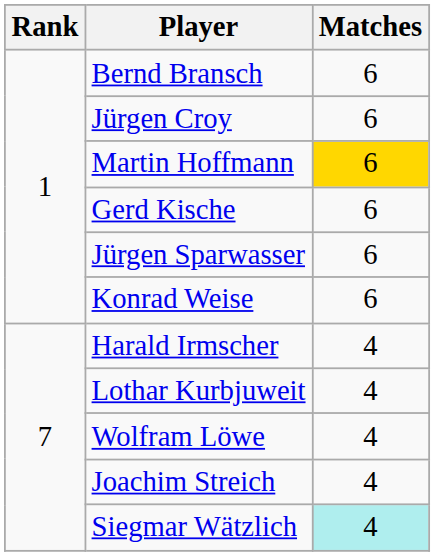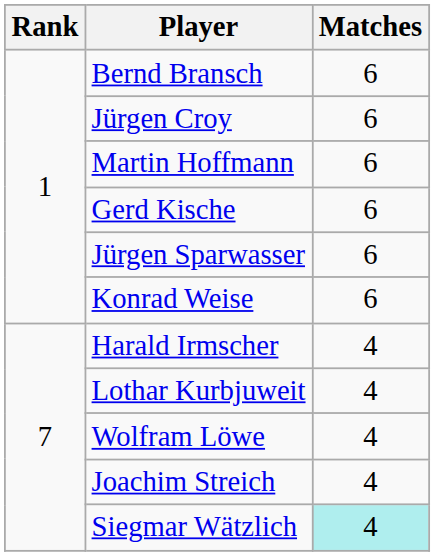Martin Hoffmann | Matches: gold background -> no background
